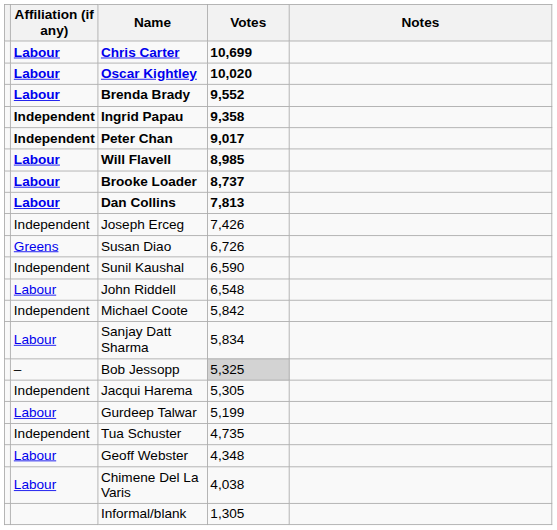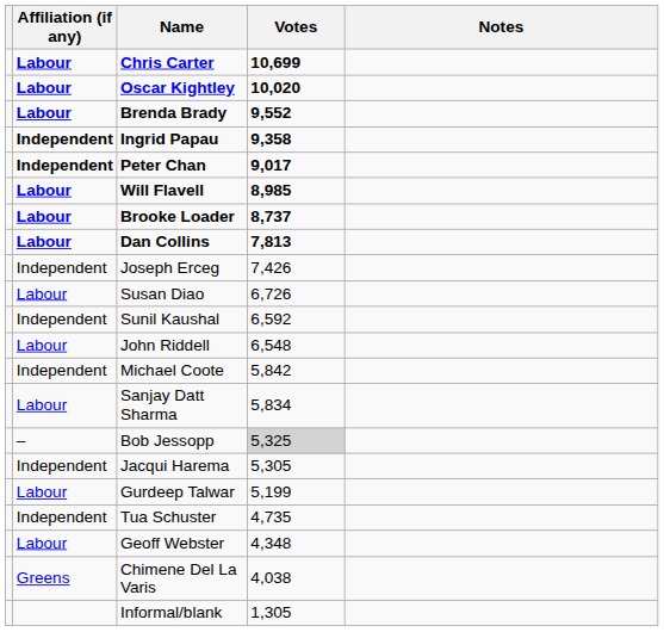Susan Diao | Affiliation (if any): Greens -> Labour
Sunil Kaushal | Votes: 6,590 -> 6,592
Chimene Del La Varis | Affiliation (if any): Labour -> Greens
